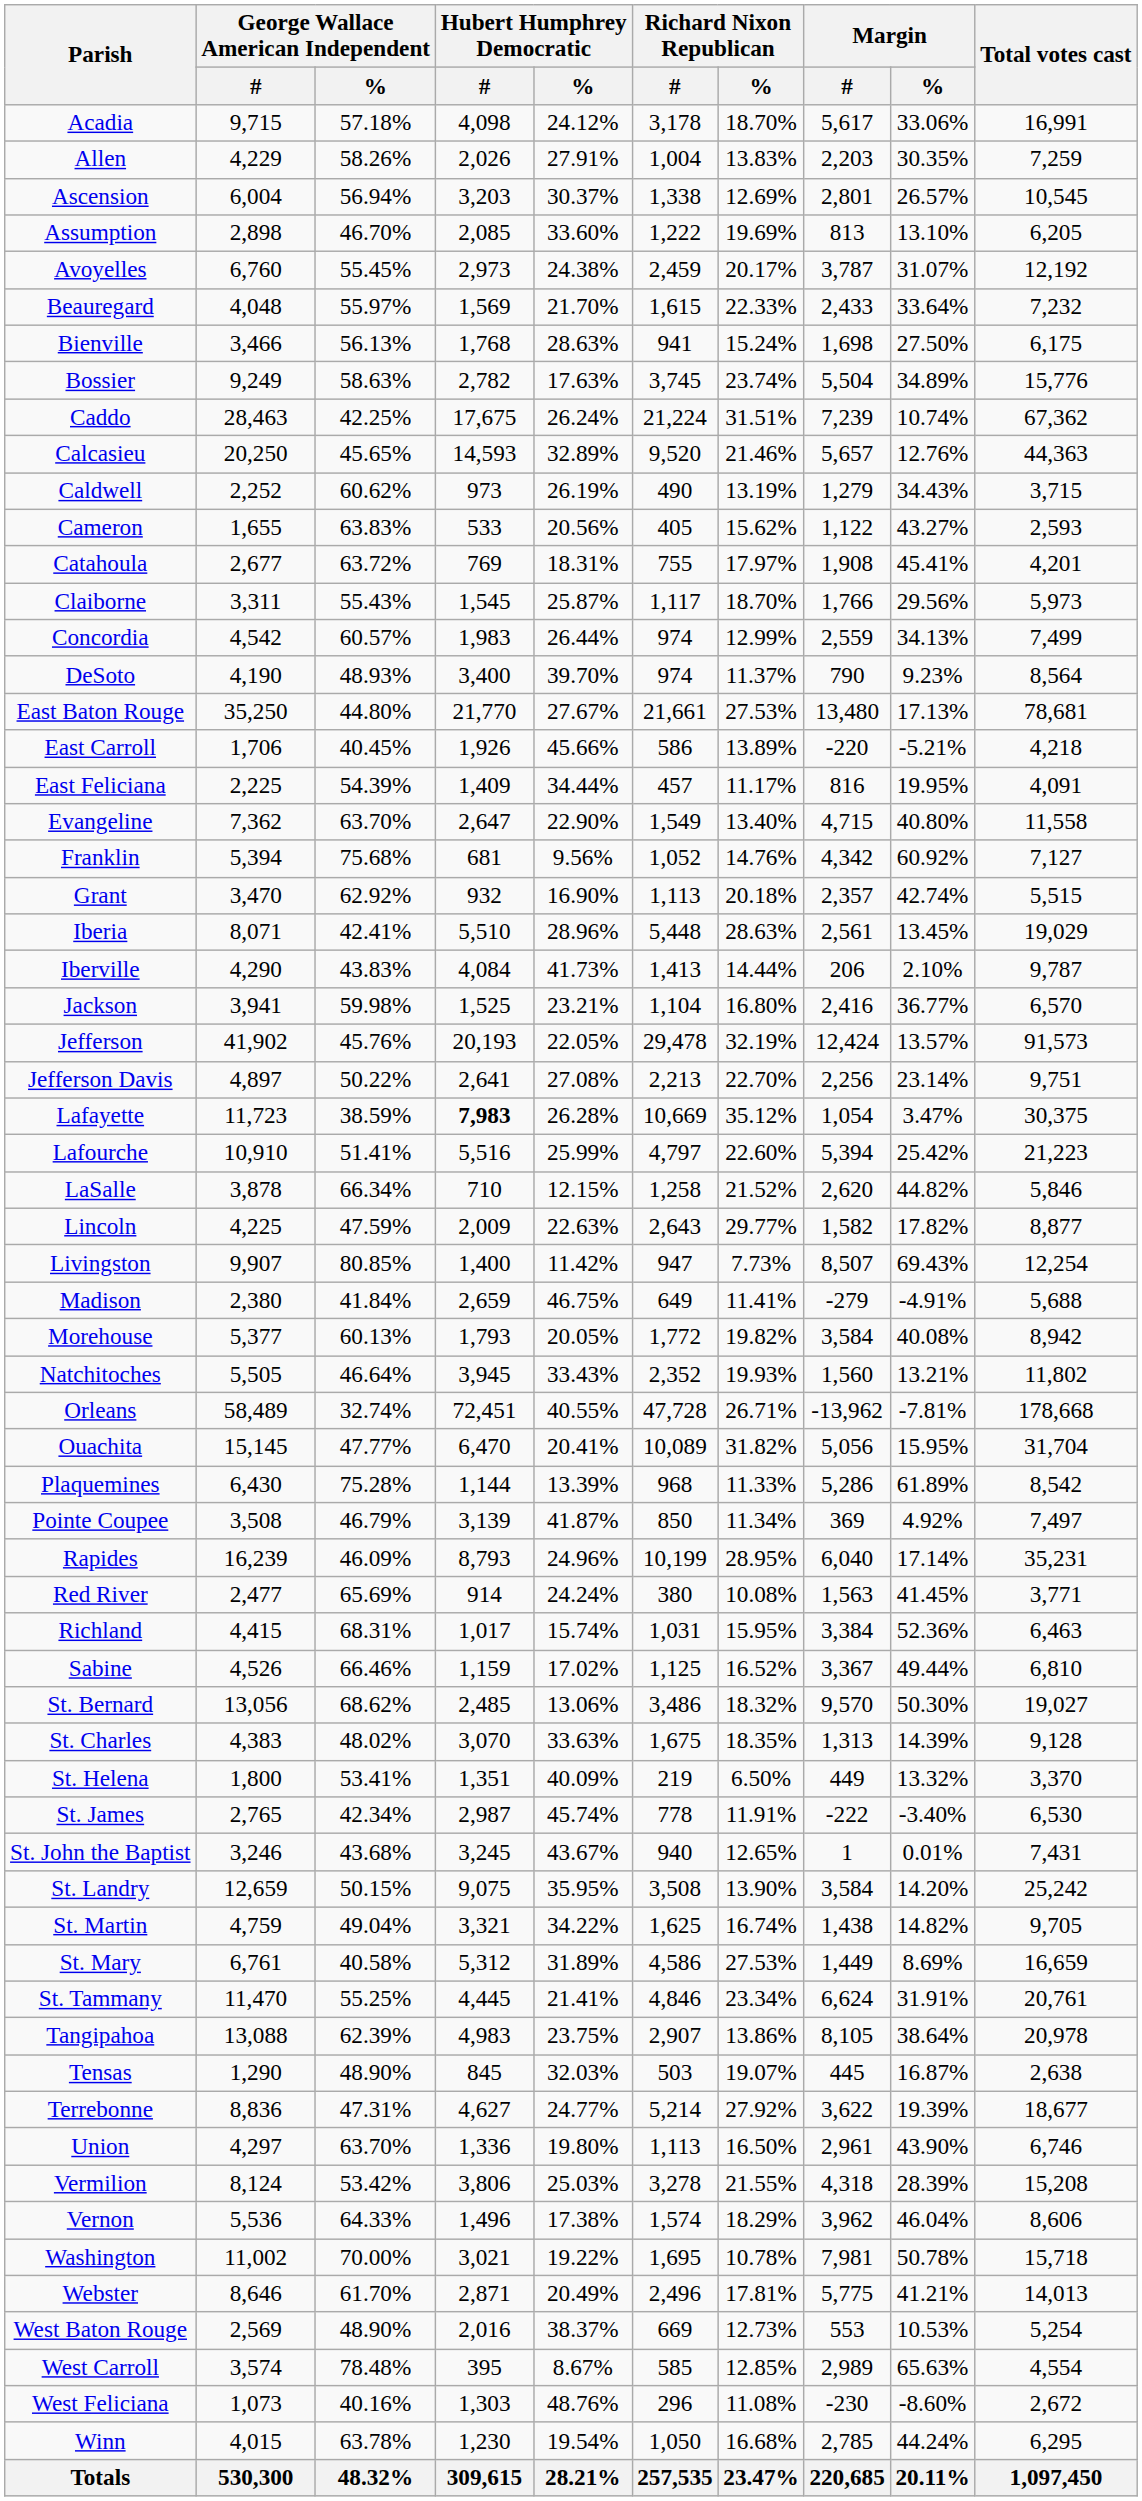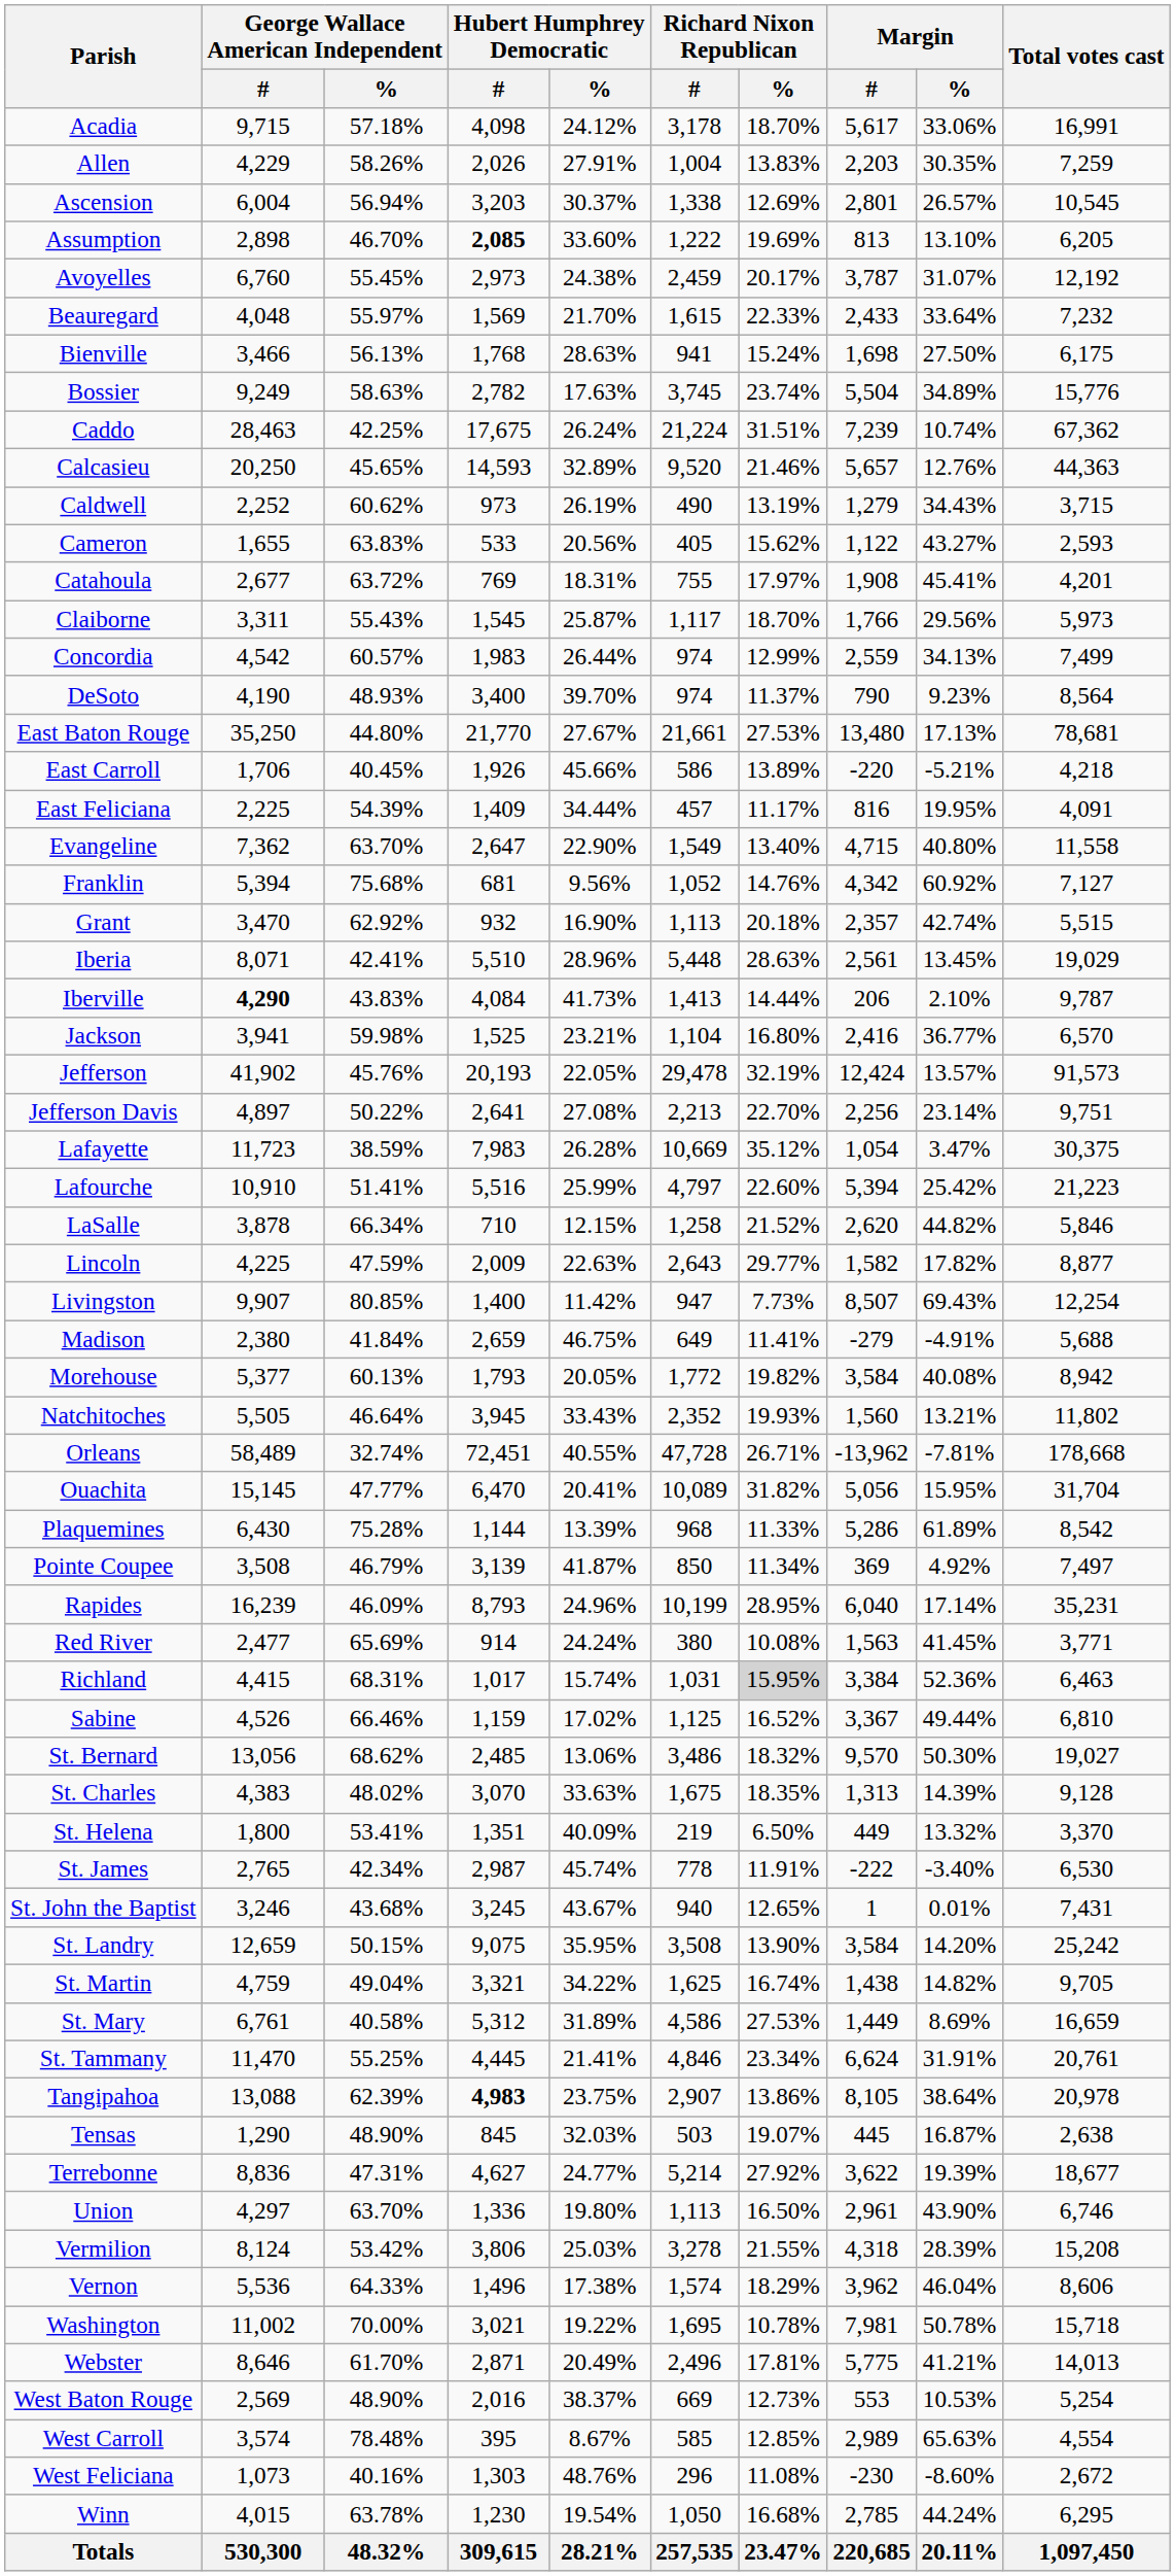Assumption | Hubert Humphrey Democratic / #: normal -> bold
Iberville | George Wallace American Independent / #: normal -> bold
Lafayette | Hubert Humphrey Democratic / #: bold -> normal
Richland | Richard Nixon Republican / %: no background -> lightgrey background
Tangipahoa | Hubert Humphrey Democratic / #: normal -> bold
